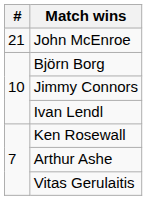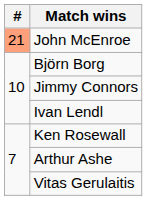John McEnroe | #: no background -> lightsalmon background
